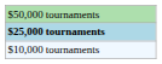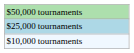row 2 | column 1: bold -> normal
